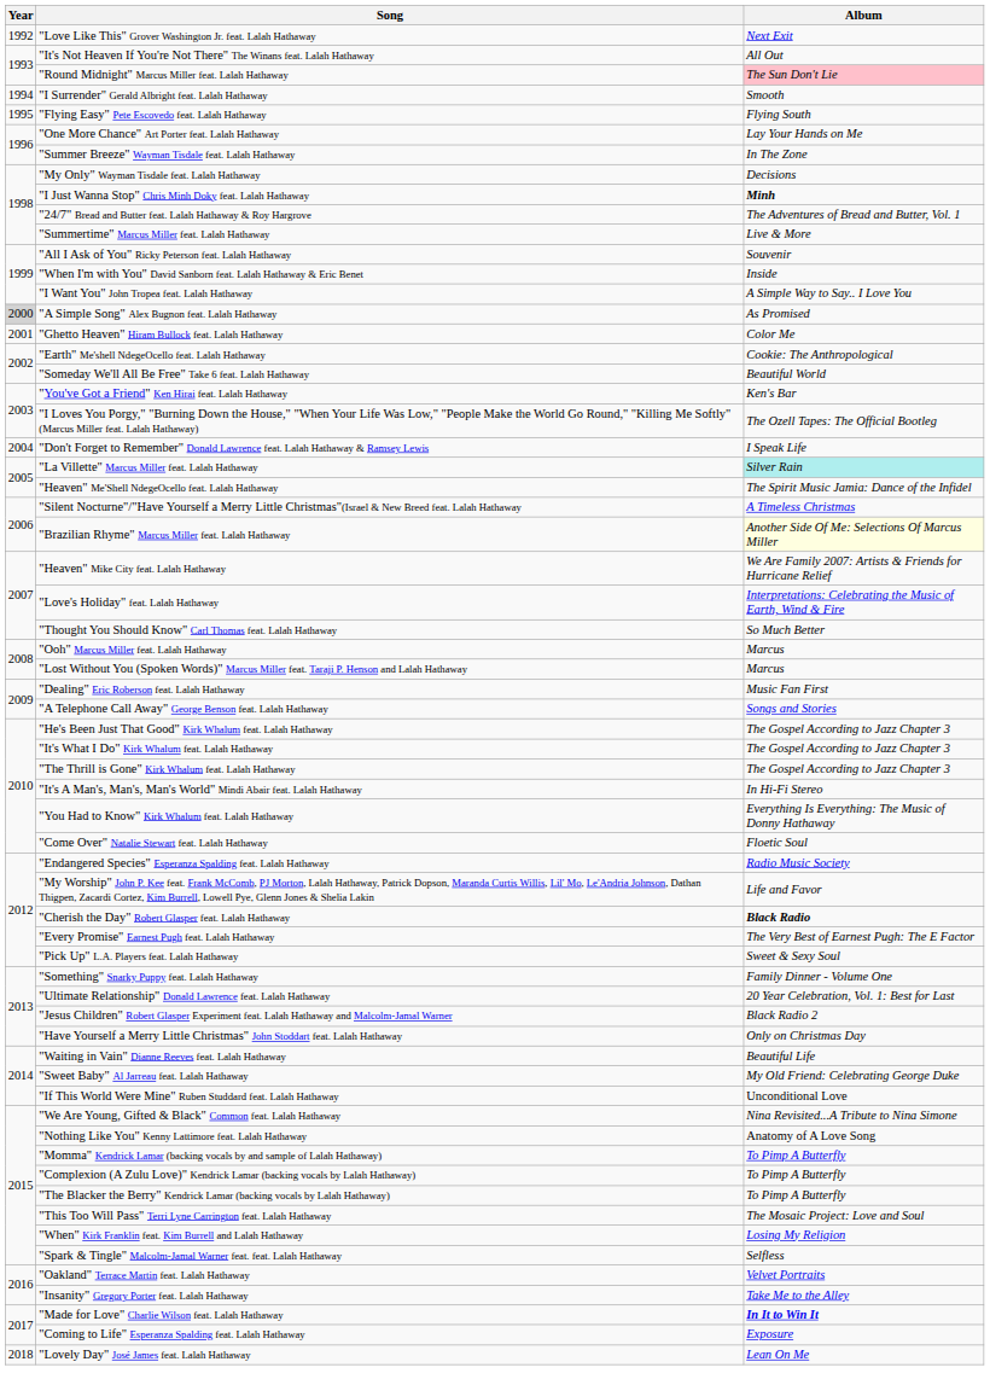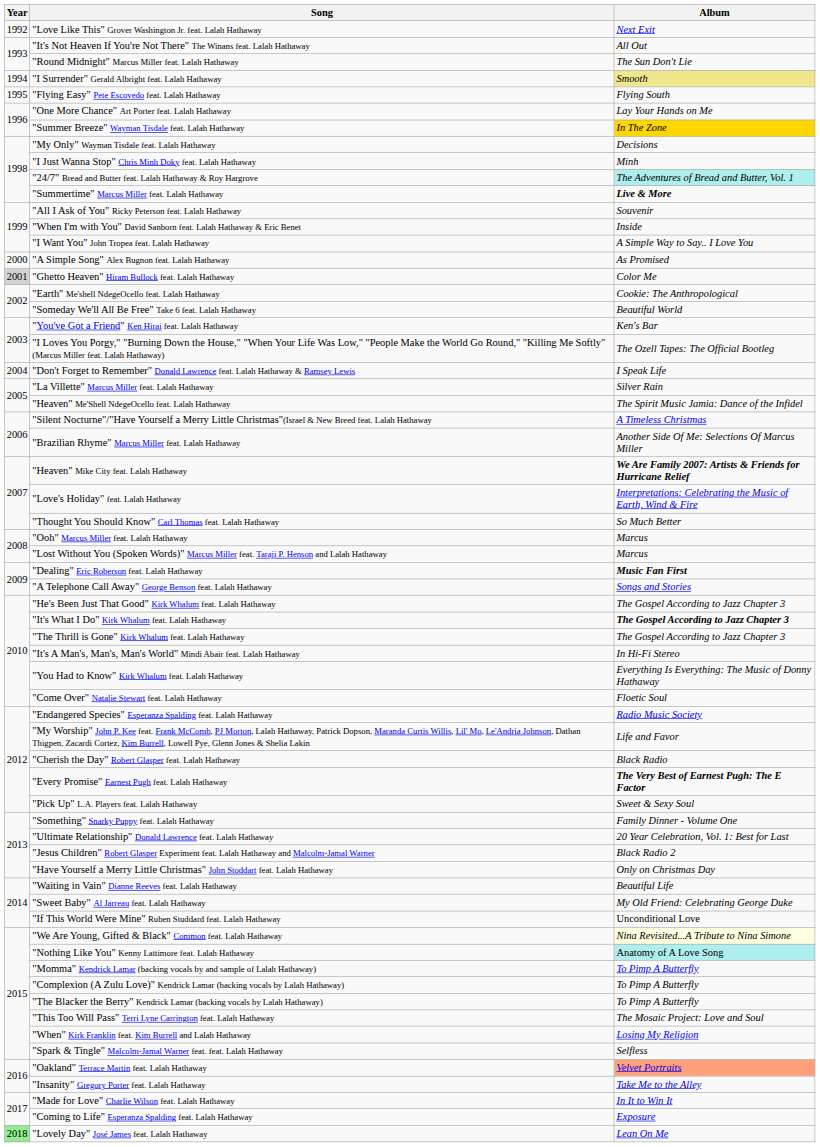"Round Midnight" Marcus Miller feat. Lalah Hathaway | Album: pink background -> no background
"I Surrender" Gerald Albright feat. Lalah Hathaway | Album: no background -> khaki background
"Summer Breeze" Wayman Tisdale feat. Lalah Hathaway | Album: no background -> gold background
"I Just Wanna Stop" Chris Minh Doky feat. Lalah Hathaway | Album: bold -> normal
"24/7" Bread and Butter feat. Lalah Hathaway & Roy Hargrove | Album: no background -> paleturquoise background
"Summertime" Marcus Miller feat. Lalah Hathaway | Album: normal -> bold
"A Simple Song" Alex Bugnon feat. Lalah Hathaway | Year: lightgrey background -> no background
"Ghetto Heaven" Hiram Bullock feat. Lalah Hathaway | Year: no background -> lightgrey background
"La Villette" Marcus Miller feat. Lalah Hathaway | Album: paleturquoise background -> no background
"Brazilian Rhyme" Marcus Miller feat. Lalah Hathaway | Album: lightyellow background -> no background
"Heaven" Mike City feat. Lalah Hathaway | Album: normal -> bold
"Dealing" Eric Roberson feat. Lalah Hathaway | Album: normal -> bold
"It's What I Do" Kirk Whalum feat. Lalah Hathaway | Album: normal -> bold
"Cherish the Day" Robert Glasper feat. Lalah Hathaway | Album: bold -> normal
"Every Promise" Earnest Pugh feat. Lalah Hathaway | Album: normal -> bold
"We Are Young, Gifted & Black" Common feat. Lalah Hathaway | Album: no background -> lightyellow background
"Nothing Like You" Kenny Lattimore feat. Lalah Hathaway | Album: no background -> paleturquoise background
"Oakland" Terrace Martin feat. Lalah Hathaway | Album: no background -> lightsalmon background
"Made for Love" Charlie Wilson feat. Lalah Hathaway | Album: bold -> normal
"Lovely Day" José James feat. Lalah Hathaway | Year: no background -> lightgreen background
